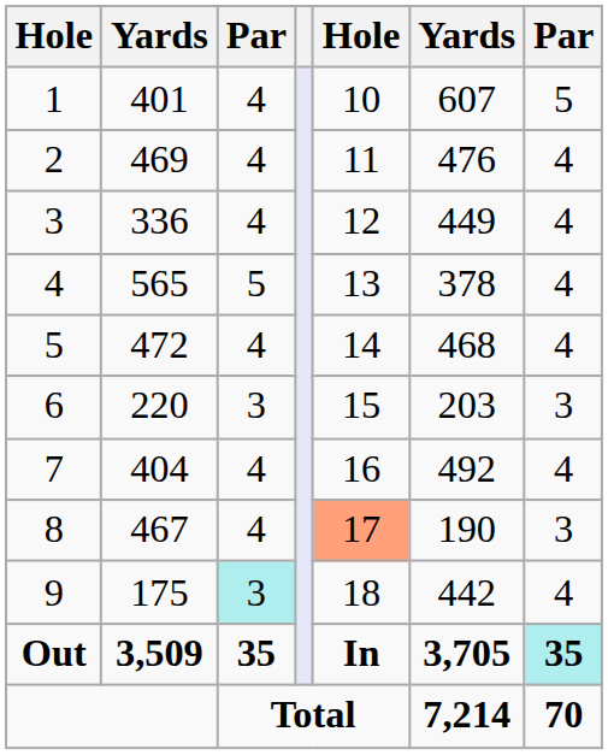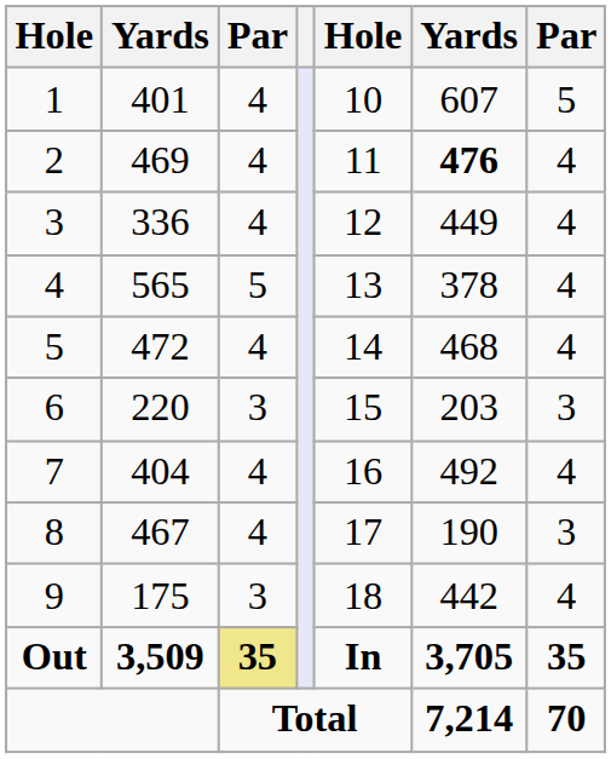2 | column 6: normal -> bold
8 | column 5: lightsalmon background -> no background
9 | column 3: paleturquoise background -> no background
Out | column 3: no background -> khaki background
Out | column 7: paleturquoise background -> no background
